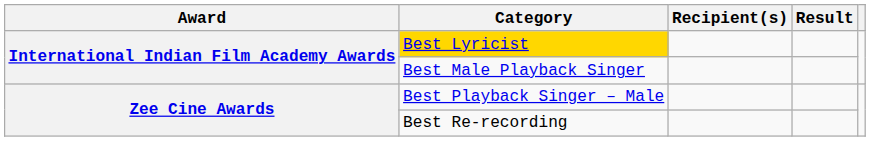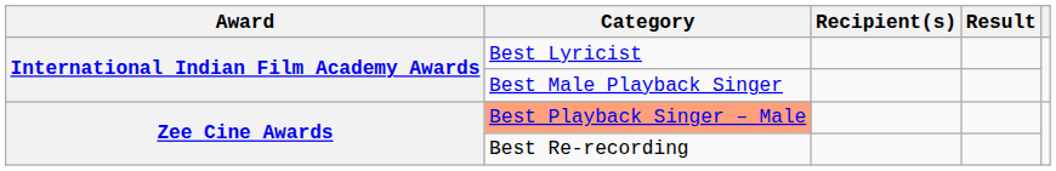Best Lyricist | Category: gold background -> no background
Best Playback Singer – Male | Category: no background -> lightsalmon background
